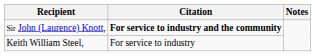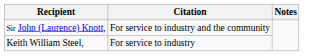Sir John (Laurence) Knott, | Citation: bold -> normal
